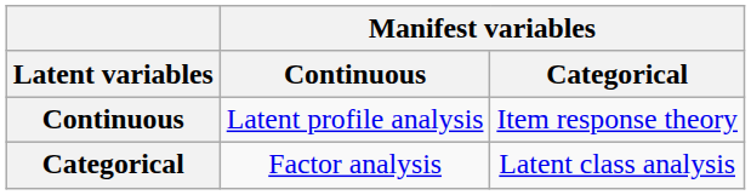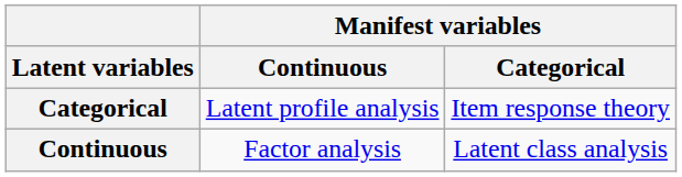row 3 | Latent variables: Continuous -> Categorical
row 4 | Latent variables: Categorical -> Continuous
